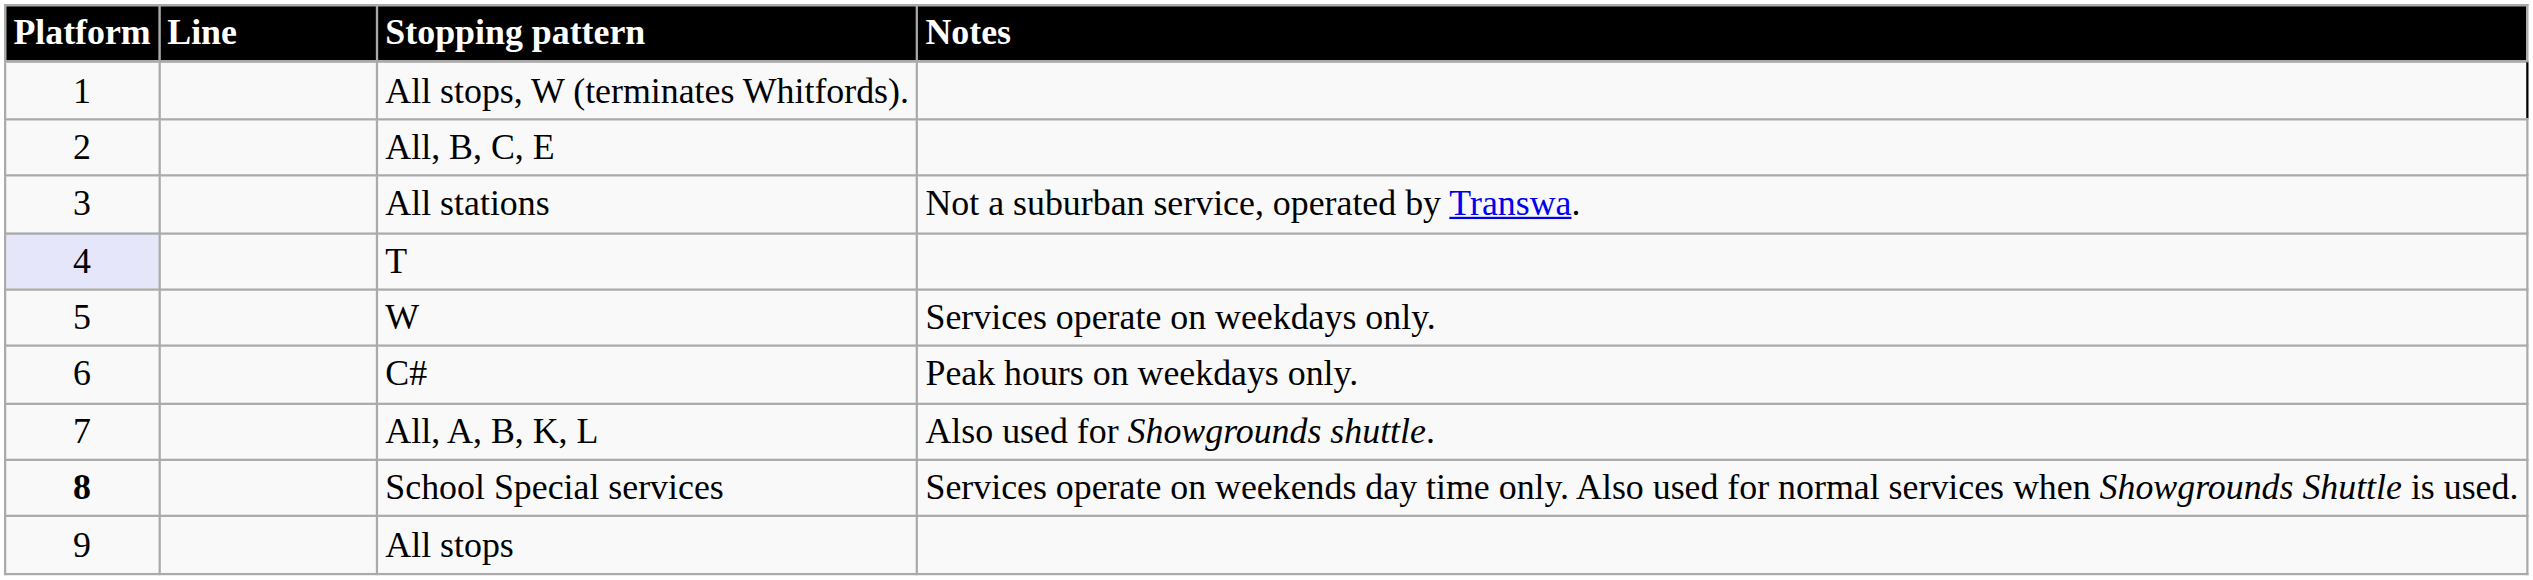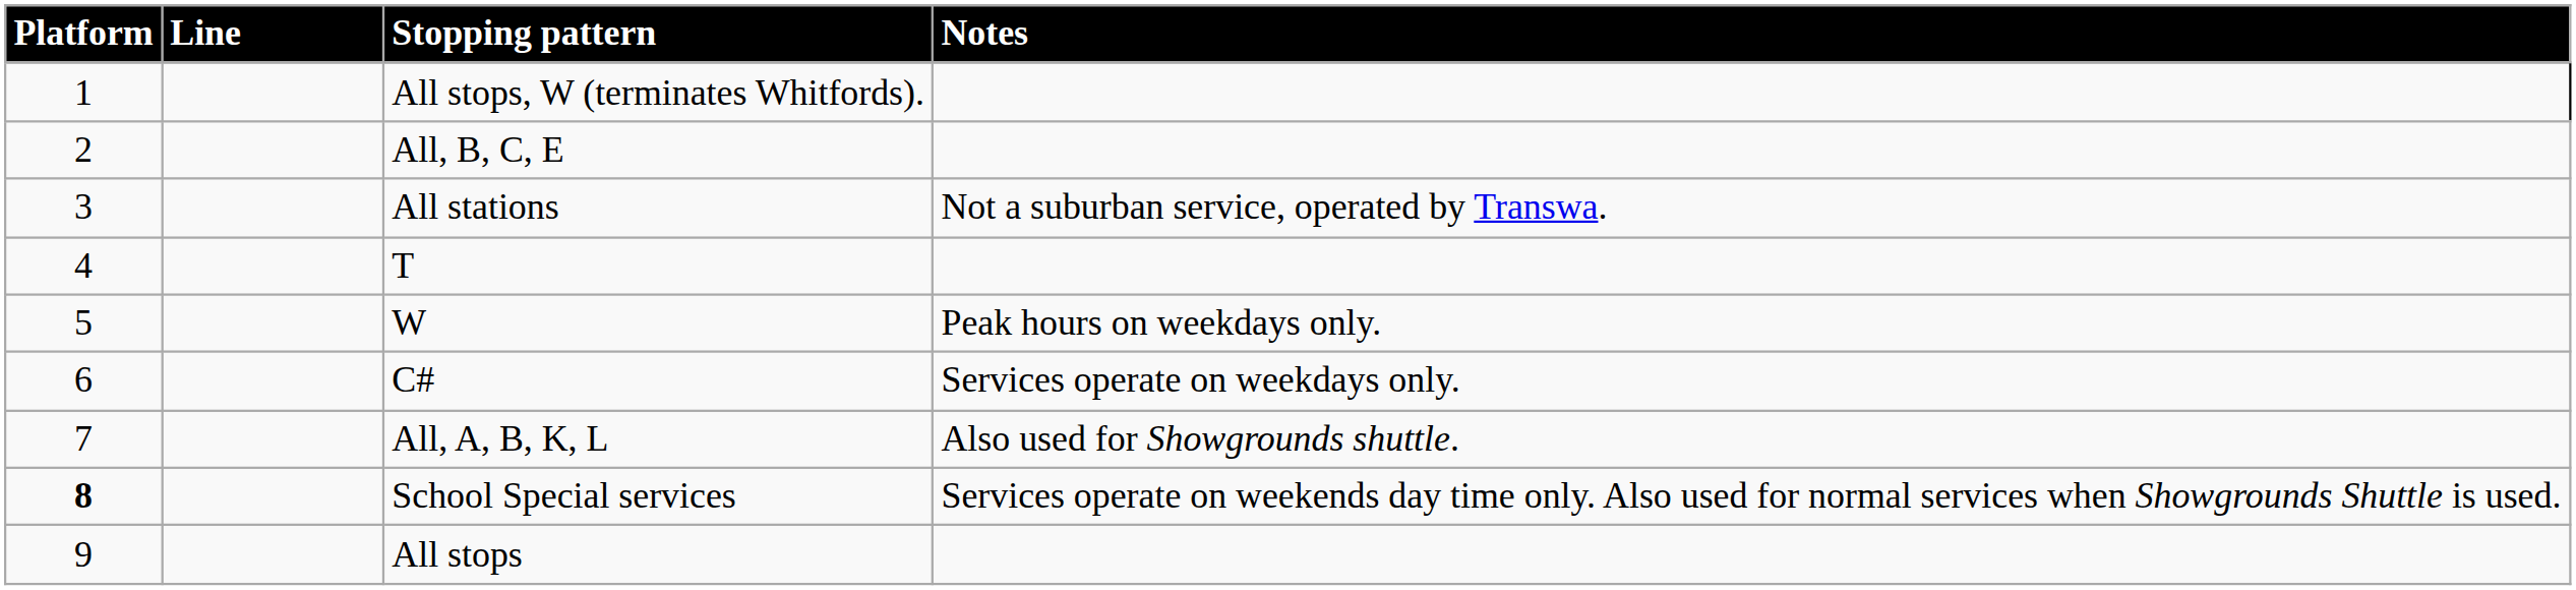T | Platform: lavender background -> no background
W | Notes: Services operate on weekdays only. -> Peak hours on weekdays only.
C# | Notes: Peak hours on weekdays only. -> Services operate on weekdays only.
